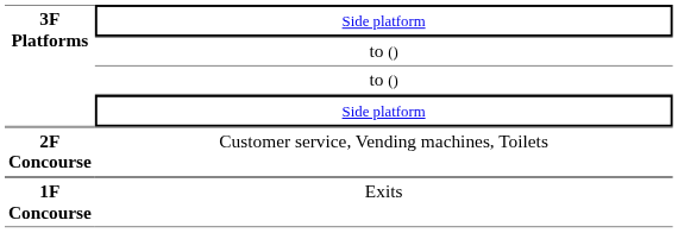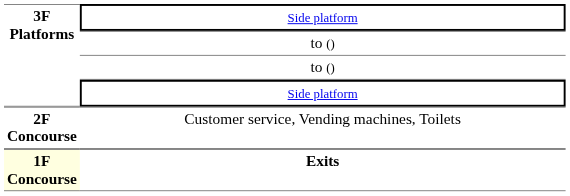Exits | column 1: no background -> lightyellow background
Exits | column 2: normal -> bold
